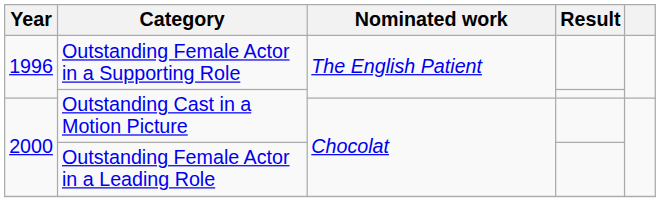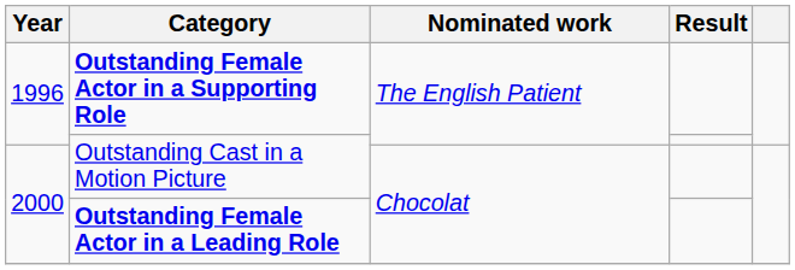Outstanding Female Actor in a Supporting Role | Category: normal -> bold
Outstanding Female Actor in a Leading Role | Category: normal -> bold
